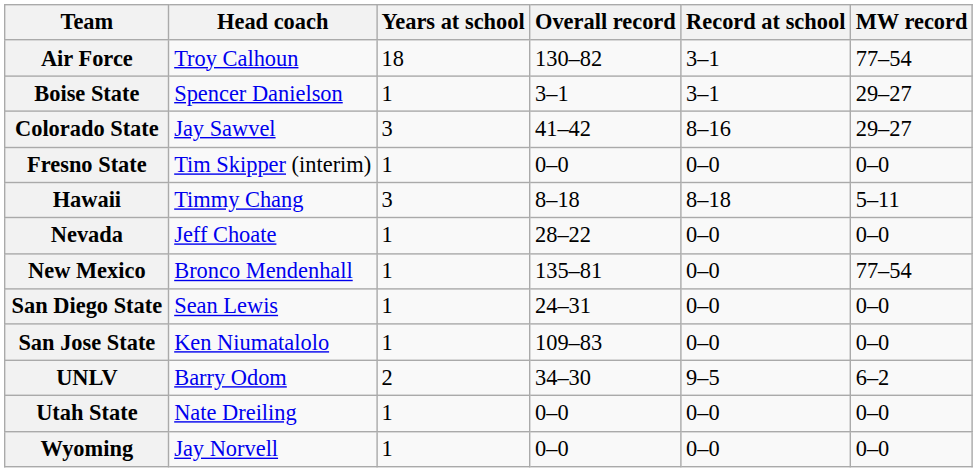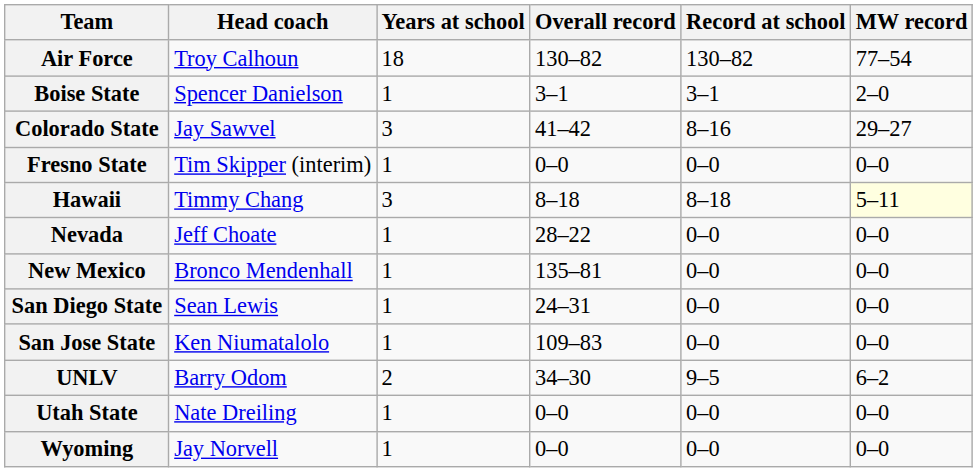Air Force | Record at school: 3–1 -> 130–82
Boise State | MW record: 29–27 -> 2–0
Hawaii | MW record: no background -> lightyellow background
New Mexico | MW record: 77–54 -> 0–0
